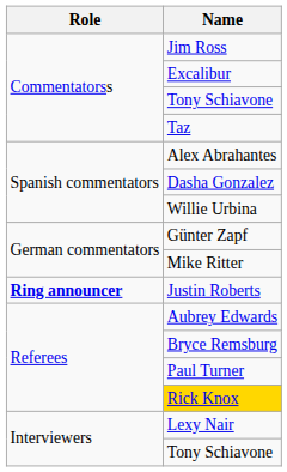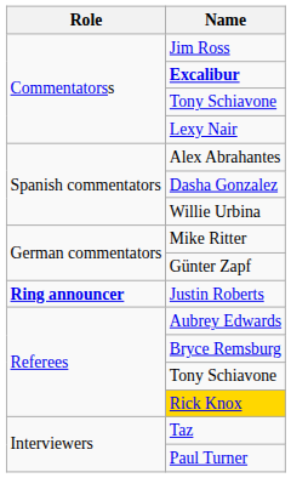row 3 | Name: normal -> bold
row 5 | Name: Taz -> Lexy Nair
row 9 | Name: Günter Zapf -> Mike Ritter
row 10 | Name: Mike Ritter -> Günter Zapf
row 14 | Name: Paul Turner -> Tony Schiavone
row 16 | Name: Lexy Nair -> Taz
row 17 | Name: Tony Schiavone -> Paul Turner
